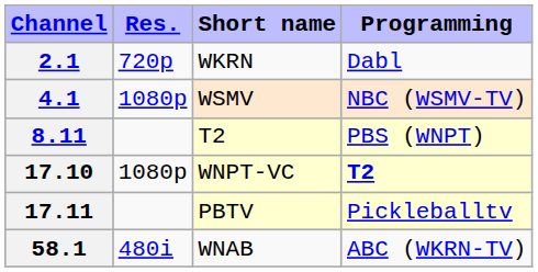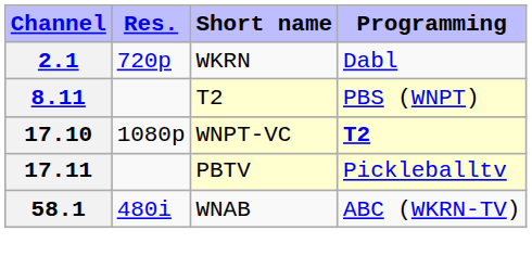- row: 4.1 | 1080p | WSMV | NBC (WSMV-TV)
